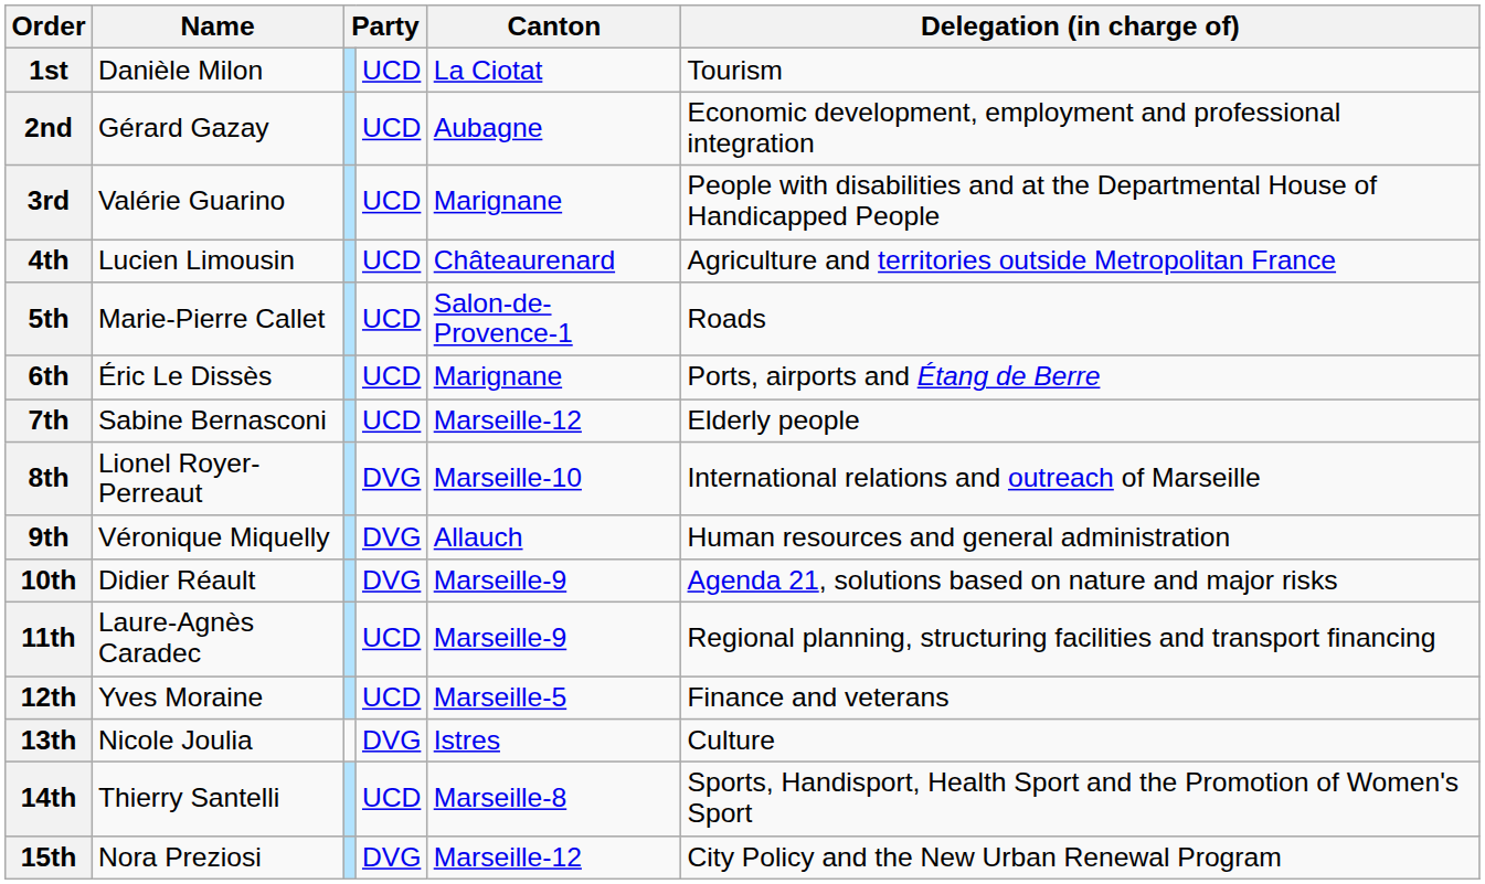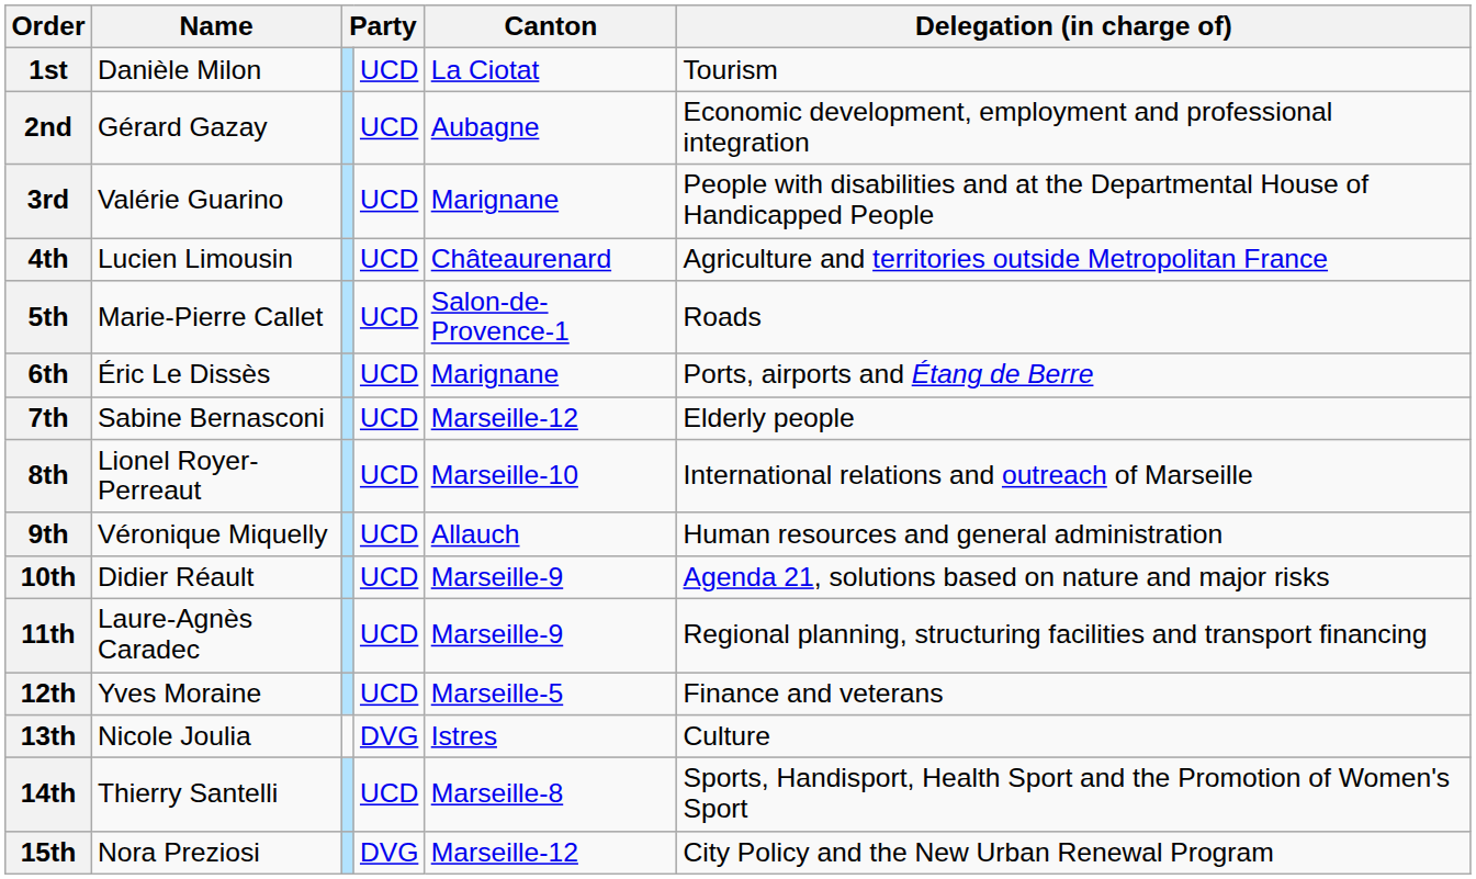8th | column 4: DVG -> UCD
9th | column 4: DVG -> UCD
10th | column 4: DVG -> UCD
